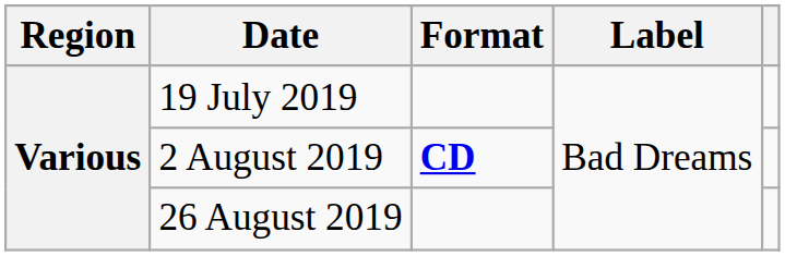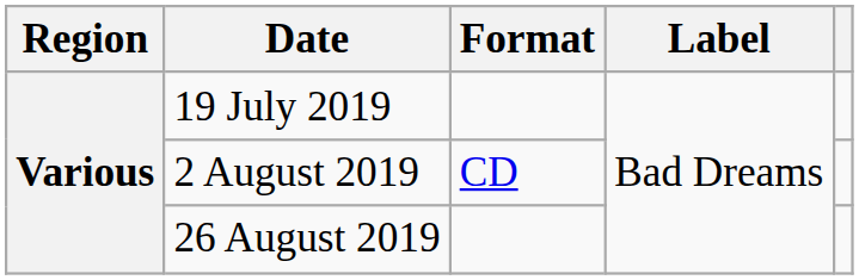2 August 2019 | Format: bold -> normal
